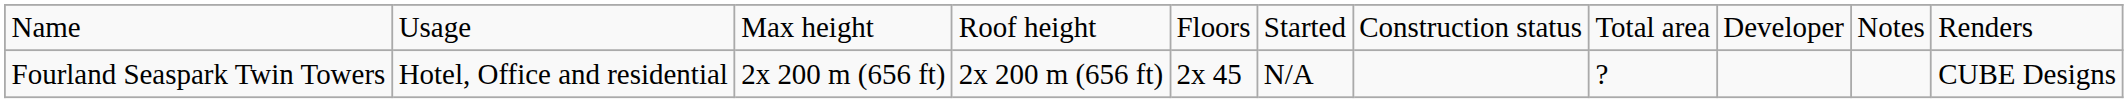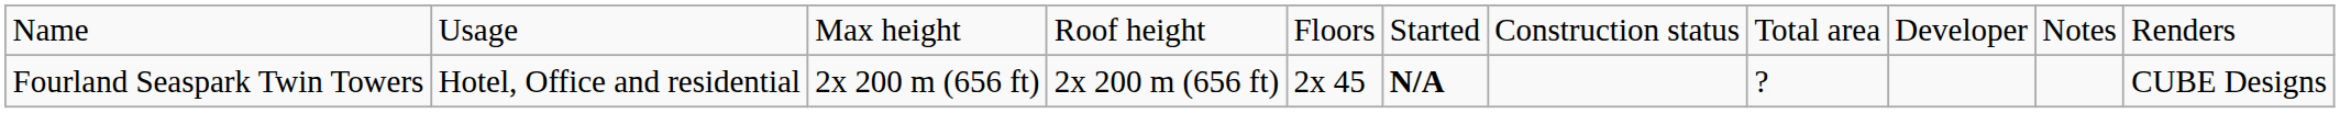Fourland Seaspark Twin Towers | column 6: normal -> bold
